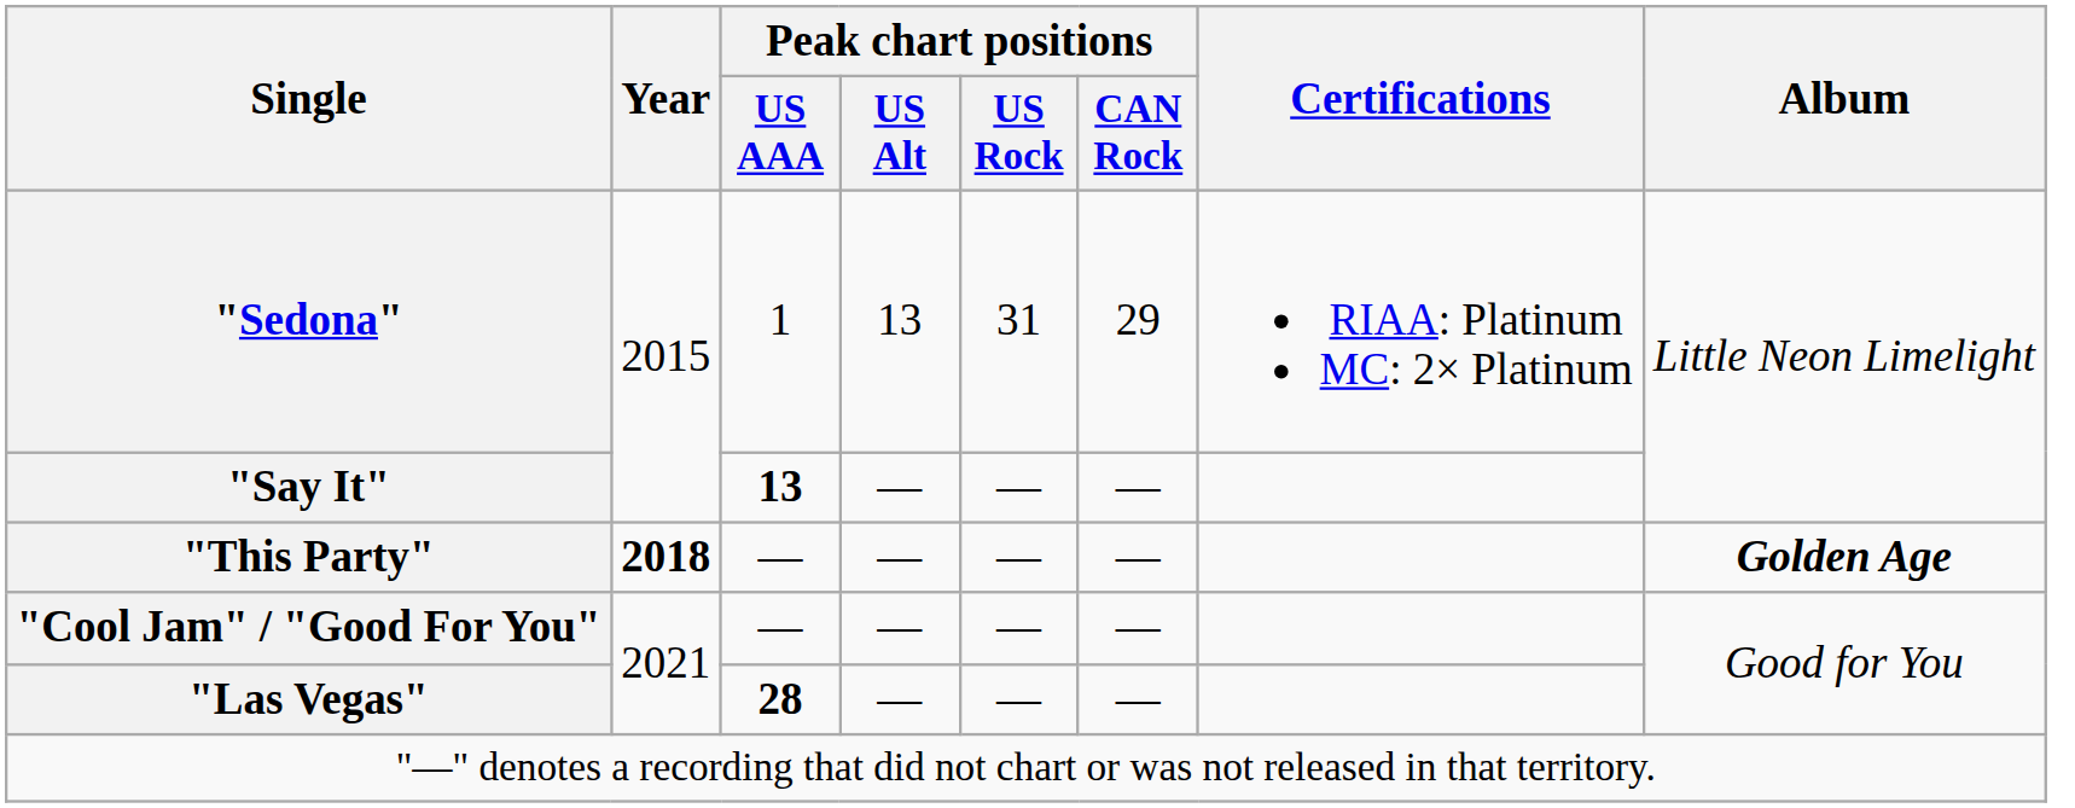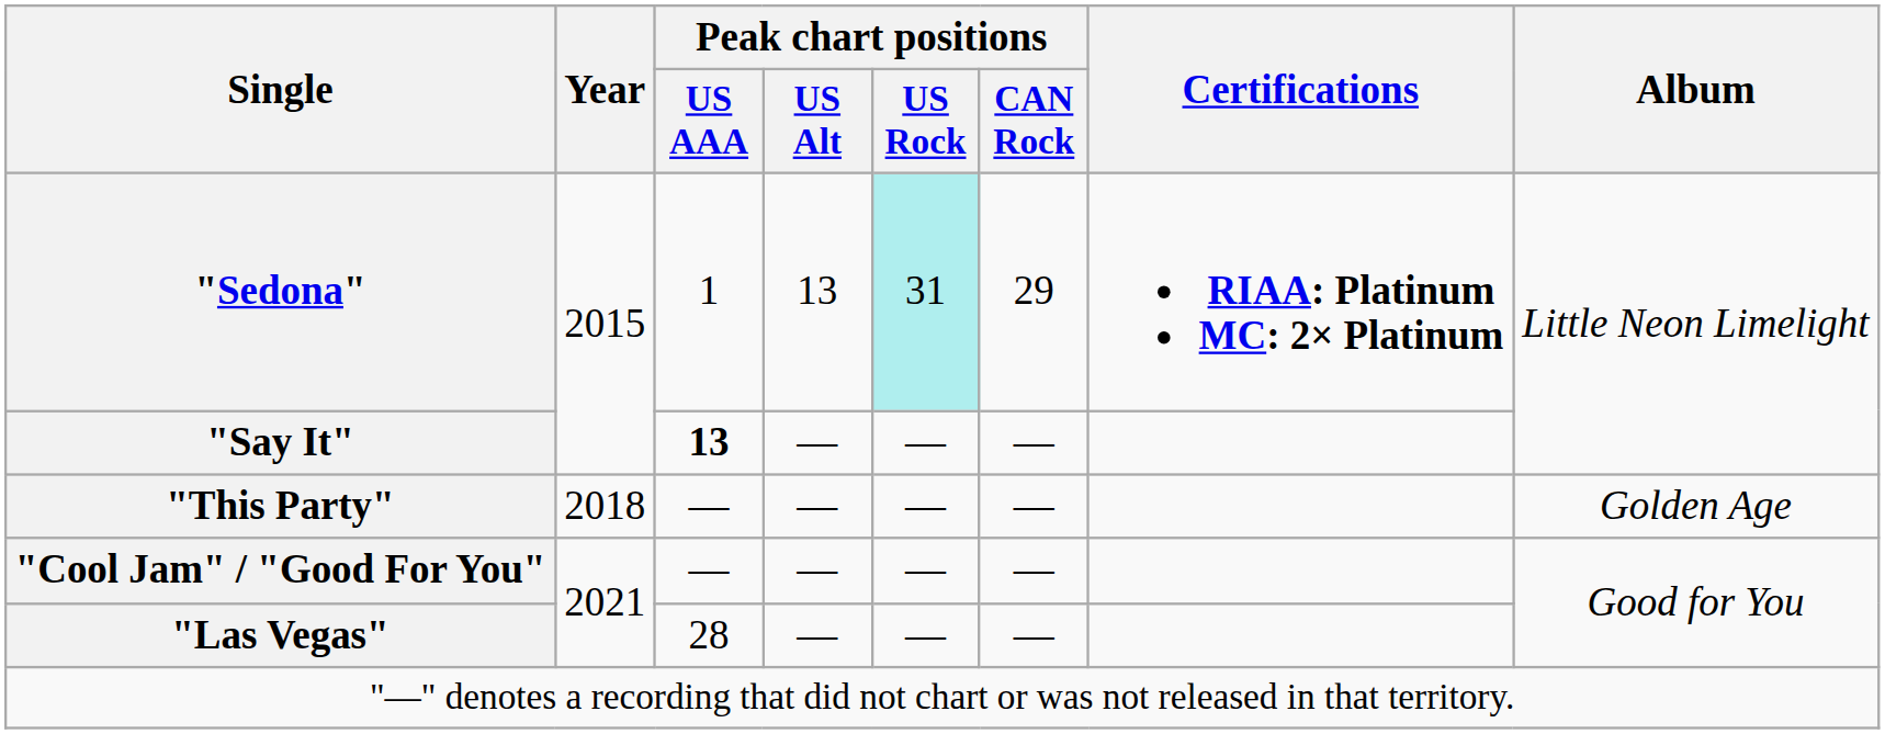"Sedona" | Peak chart positions / US Rock: no background -> paleturquoise background
"Sedona" | Certifications: normal -> bold
"This Party" | Year: bold -> normal
"This Party" | Album: bold -> normal
"Las Vegas" | Peak chart positions / US AAA: bold -> normal
